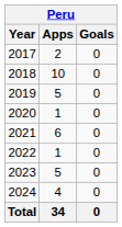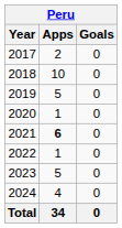2021 | Apps: normal -> bold
